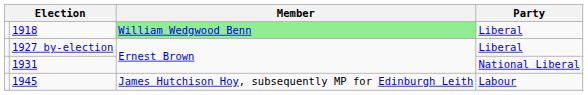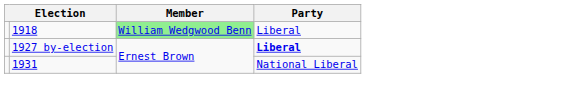1927 by-election | Party: normal -> bold
- row: 1945 | James Hutchison Hoy, subsequently MP for Edinburgh Leith | Labour
